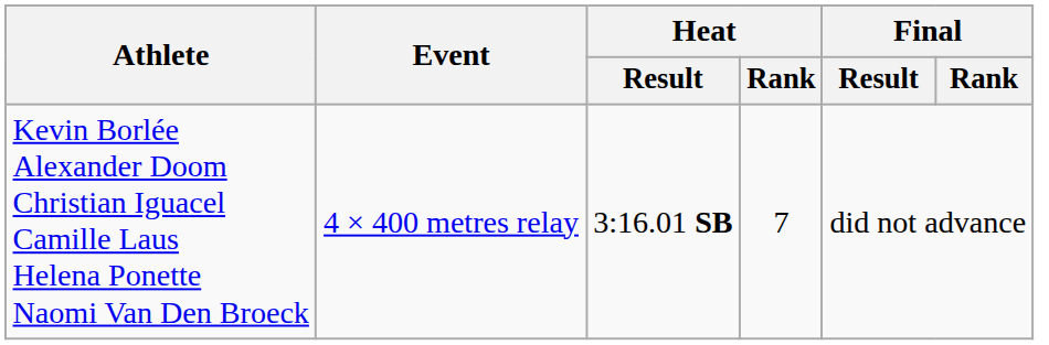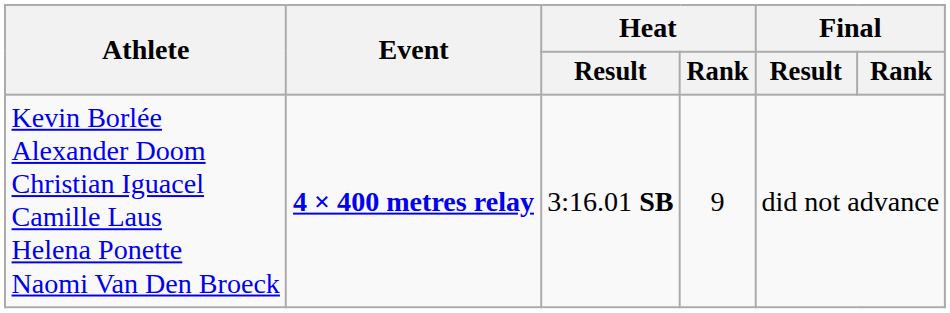row 3 | Event: normal -> bold
row 3 | Heat / Rank: 7 -> 9
